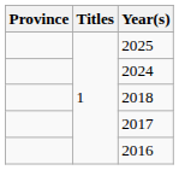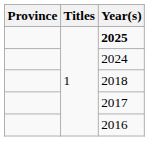2025 | Year(s): normal -> bold
